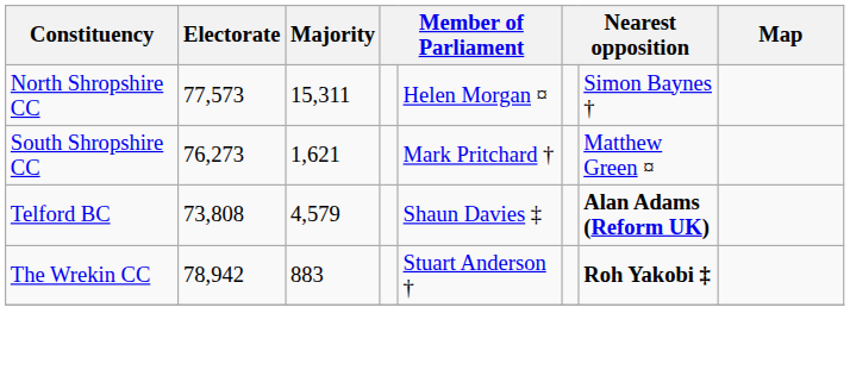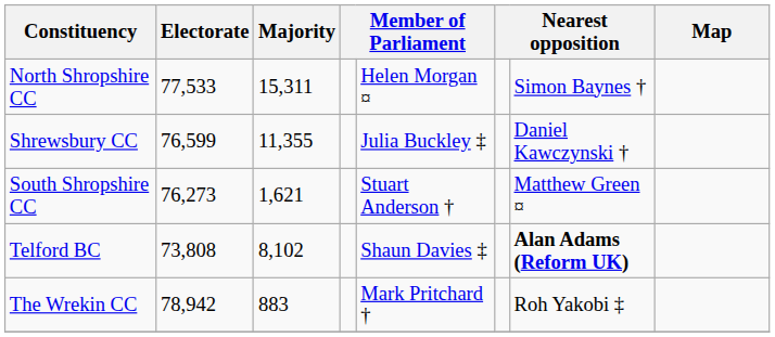North Shropshire CC | Electorate: 77,573 -> 77,533
+ row: Shrewsbury CC | 76,599 | 11,355 | Julia Buckley ‡ | Daniel Kawczynski †
South Shropshire CC | column 5: Mark Pritchard † -> Stuart Anderson †
Telford BC | Majority: 4,579 -> 8,102
The Wrekin CC | column 5: Stuart Anderson † -> Mark Pritchard †
The Wrekin CC | column 7: bold -> normal
